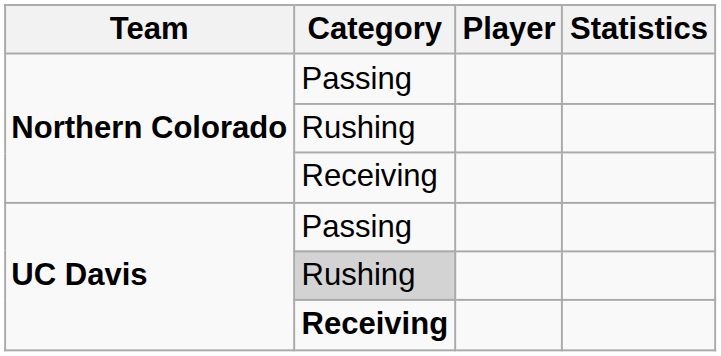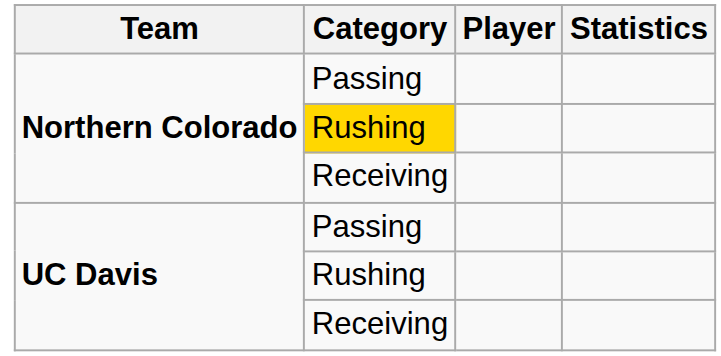Northern Colorado / Rushing | Category: no background -> gold background
UC Davis / Rushing | Category: lightgrey background -> no background
UC Davis / Receiving | Category: bold -> normal
